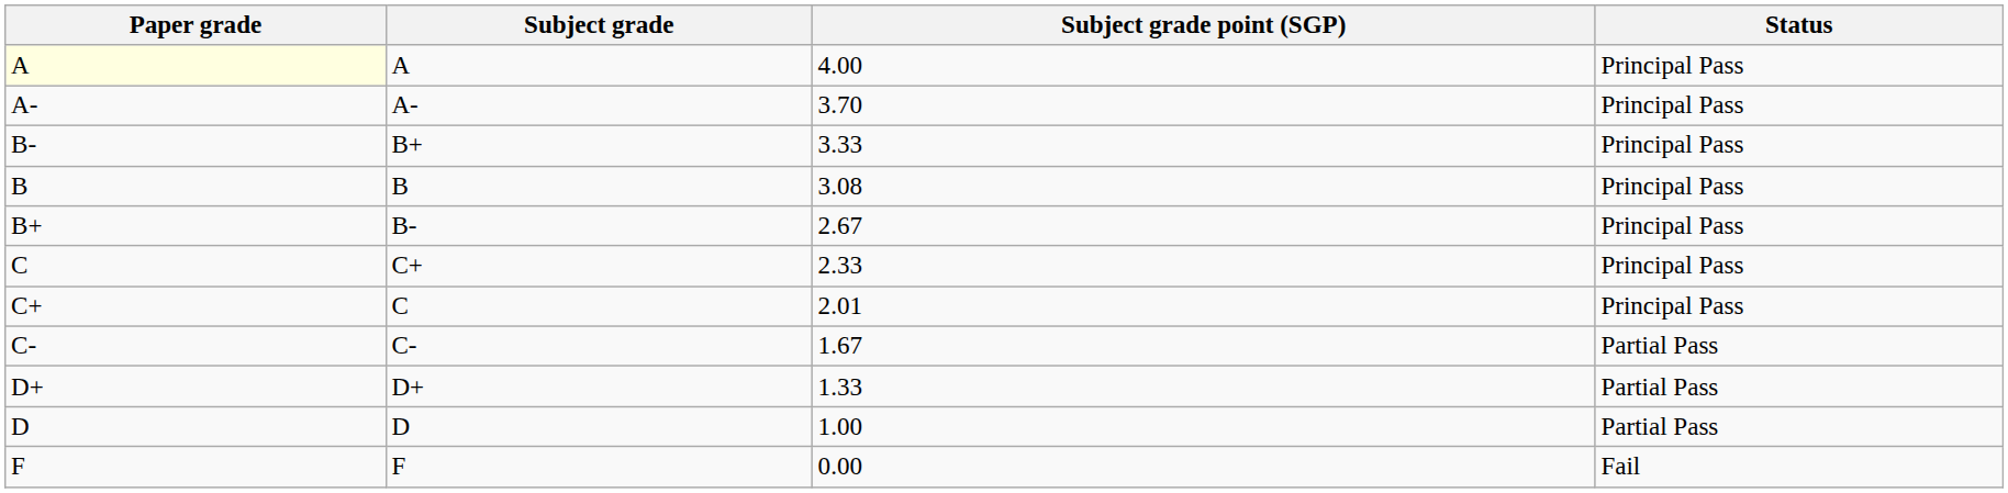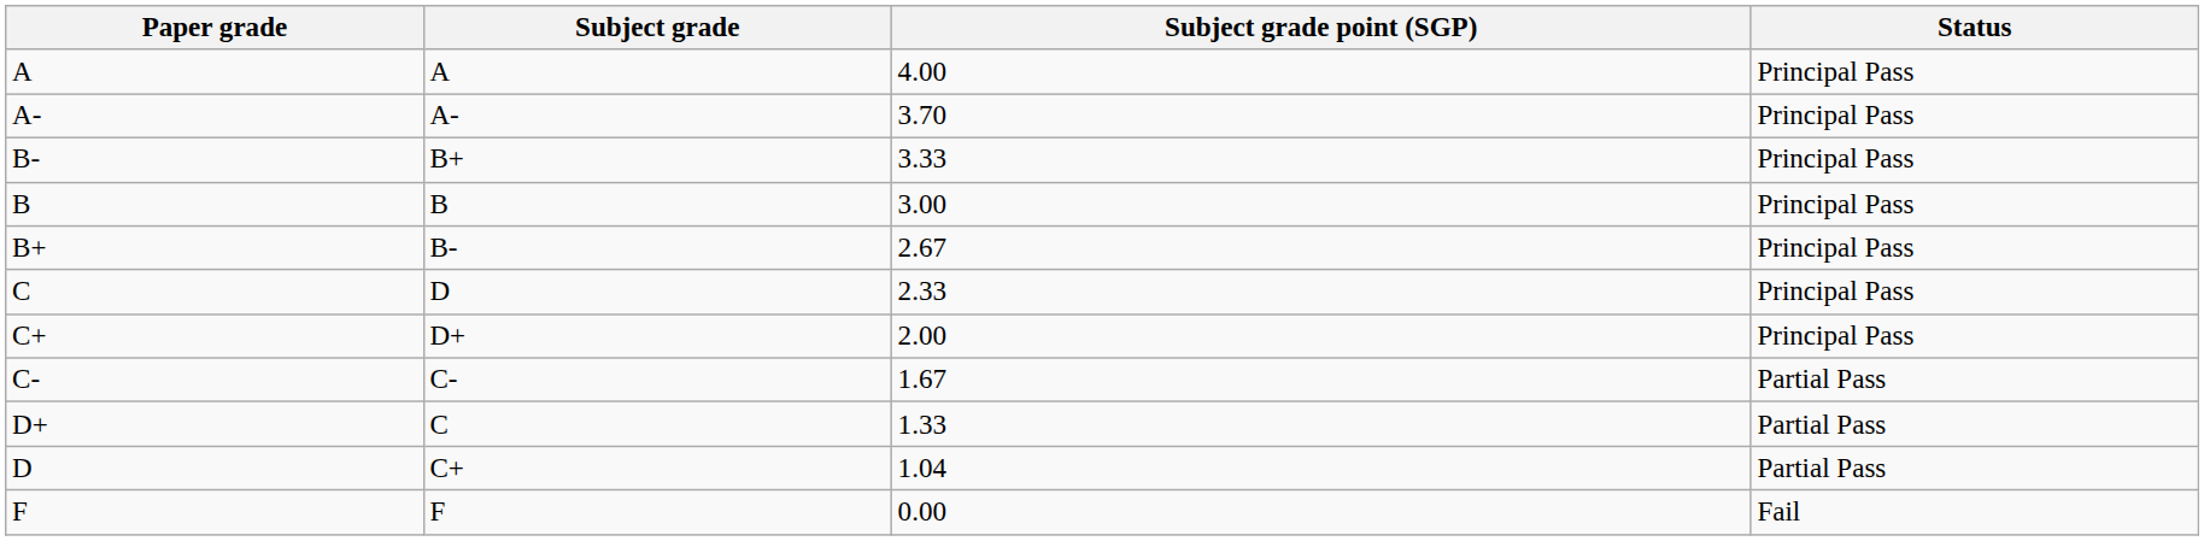row 2 | Paper grade: lightyellow background -> no background
row 5 | Subject grade point (SGP): 3.08 -> 3.00
row 7 | Subject grade: C+ -> D
row 8 | Subject grade: C -> D+
row 8 | Subject grade point (SGP): 2.01 -> 2.00
row 10 | Subject grade: D+ -> C
row 11 | Subject grade: D -> C+
row 11 | Subject grade point (SGP): 1.00 -> 1.04
